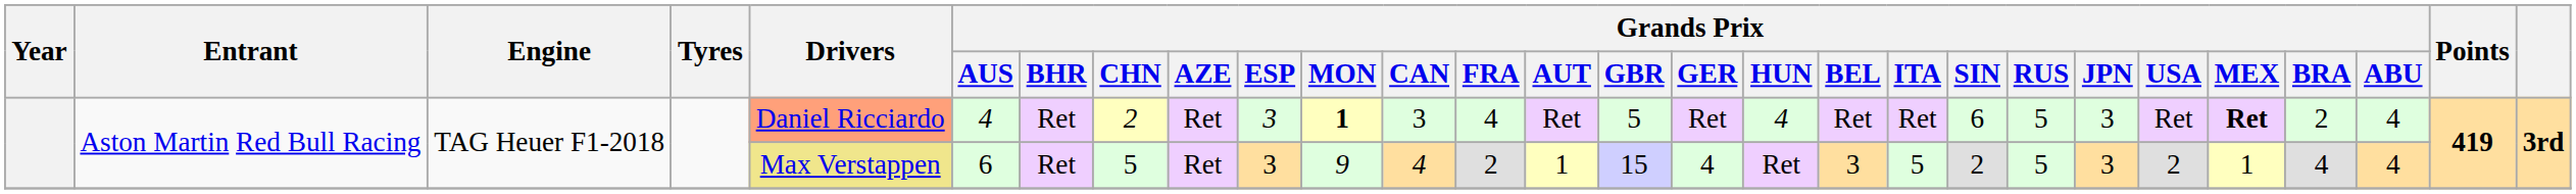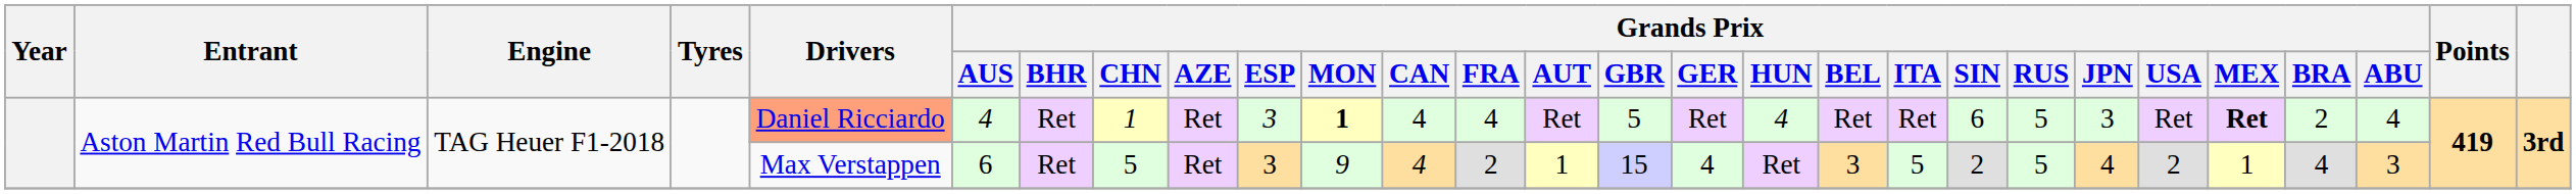row 3 | Grands Prix / CHN: 2 -> 1
row 3 | Grands Prix / CAN: 3 -> 4
row 4 | Drivers: khaki background -> no background
row 4 | Grands Prix / JPN: 3 -> 4
row 4 | Grands Prix / ABU: 4 -> 3
